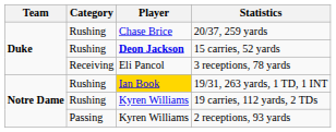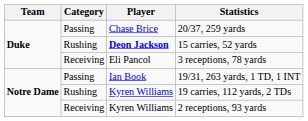20/37, 259 yards | Category: Rushing -> Passing
19/31, 263 yards, 1 TD, 1 INT | Category: Rushing -> Passing
19/31, 263 yards, 1 TD, 1 INT | Player: gold background -> no background
2 receptions, 93 yards | Category: Passing -> Receiving
